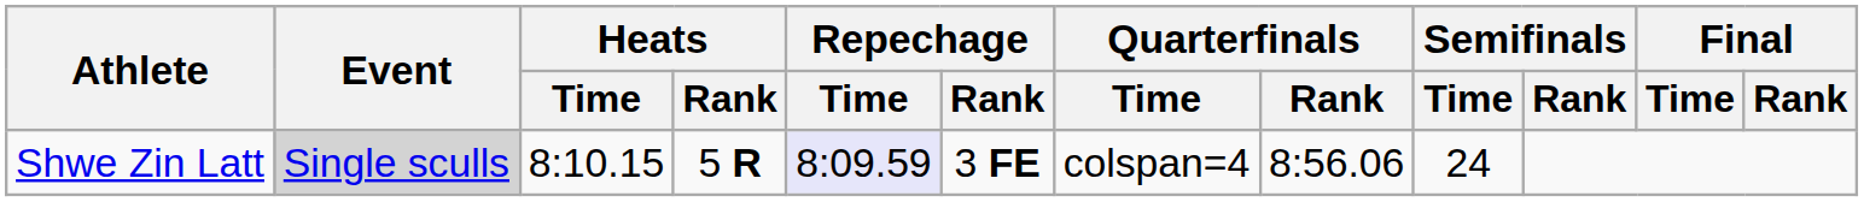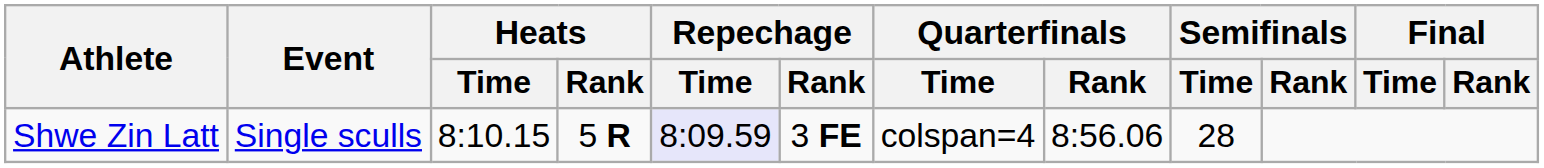Shwe Zin Latt | Event: lightgrey background -> no background
Shwe Zin Latt | Semifinals / Time: 24 -> 28
